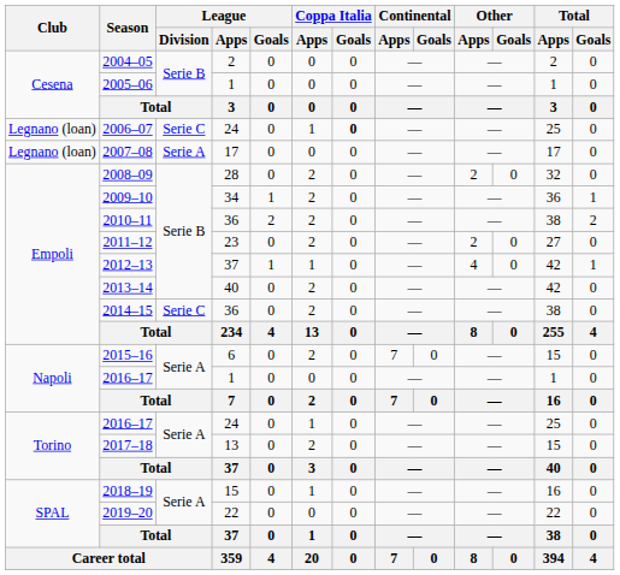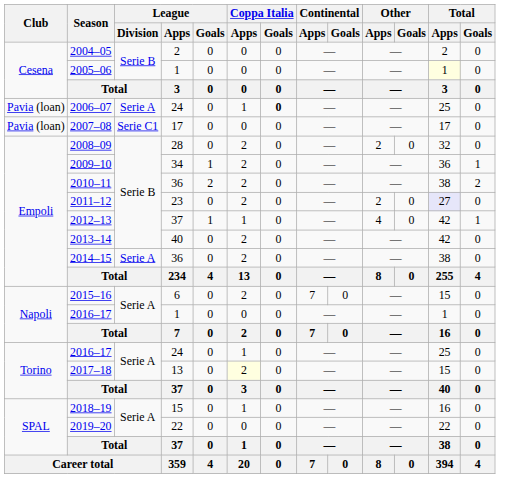2005–06 | Total / Apps: no background -> lightyellow background
2006–07 | Club: Legnano (loan) -> Pavia (loan)
2006–07 | League / Division: Serie C -> Serie A
2007–08 | Club: Legnano (loan) -> Pavia (loan)
2007–08 | League / Division: Serie A -> Serie C1
2011–12 | Total / Apps: no background -> lavender background
2014–15 | League / Division: Serie C -> Serie A
2017–18 | Coppa Italia / Apps: no background -> lightyellow background
